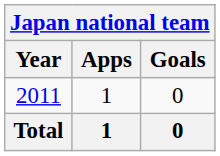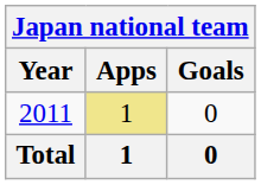2011 | Apps: no background -> khaki background
